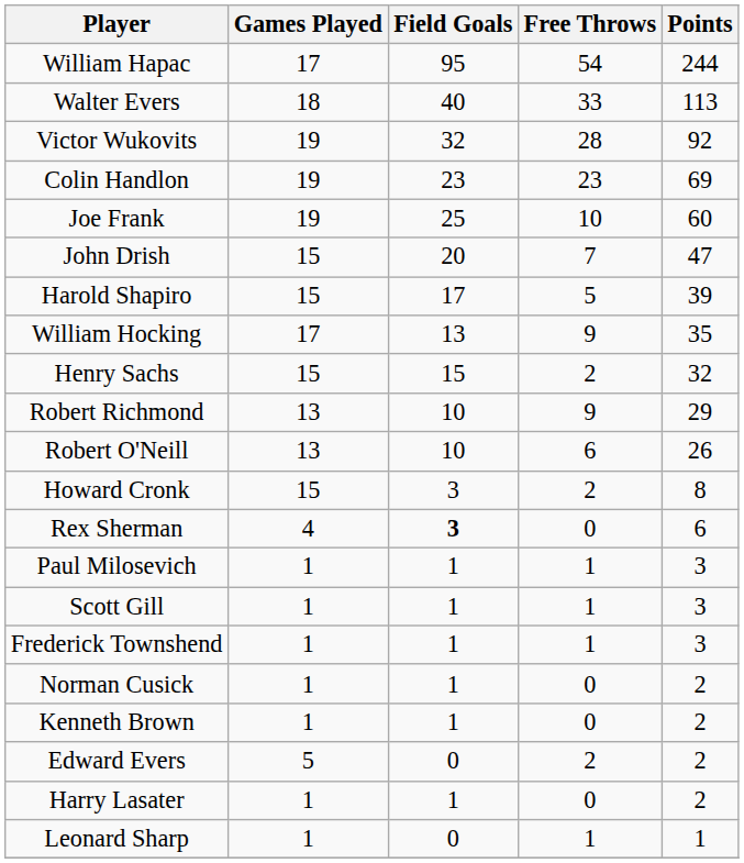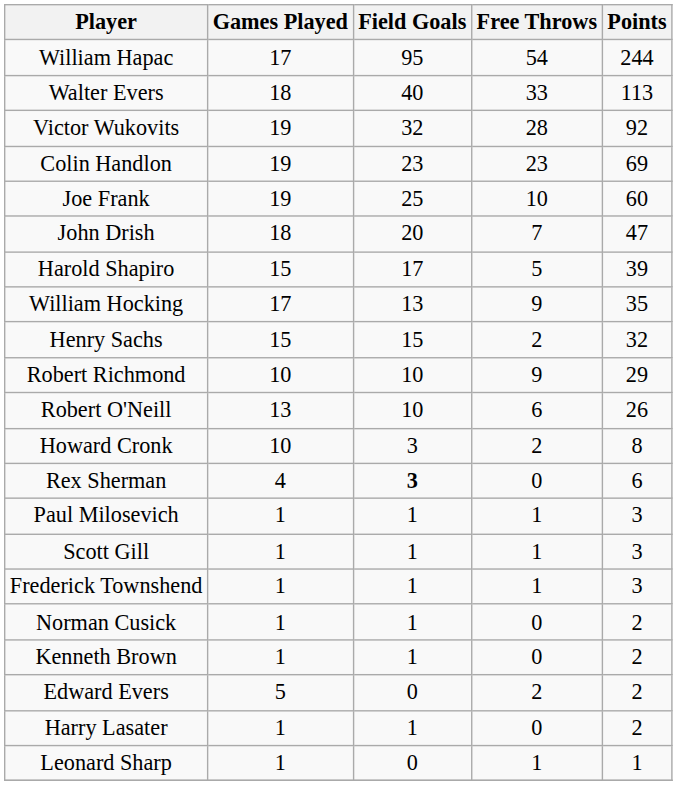John Drish | Games Played: 15 -> 18
Robert Richmond | Games Played: 13 -> 10
Howard Cronk | Games Played: 15 -> 10
